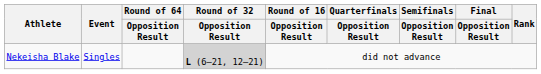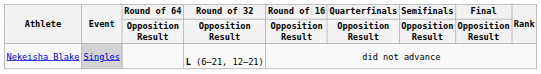Nekeisha Blake | Event: no background -> lightgrey background
Nekeisha Blake | Round of 32 / Opposition Result: lightgrey background -> no background
